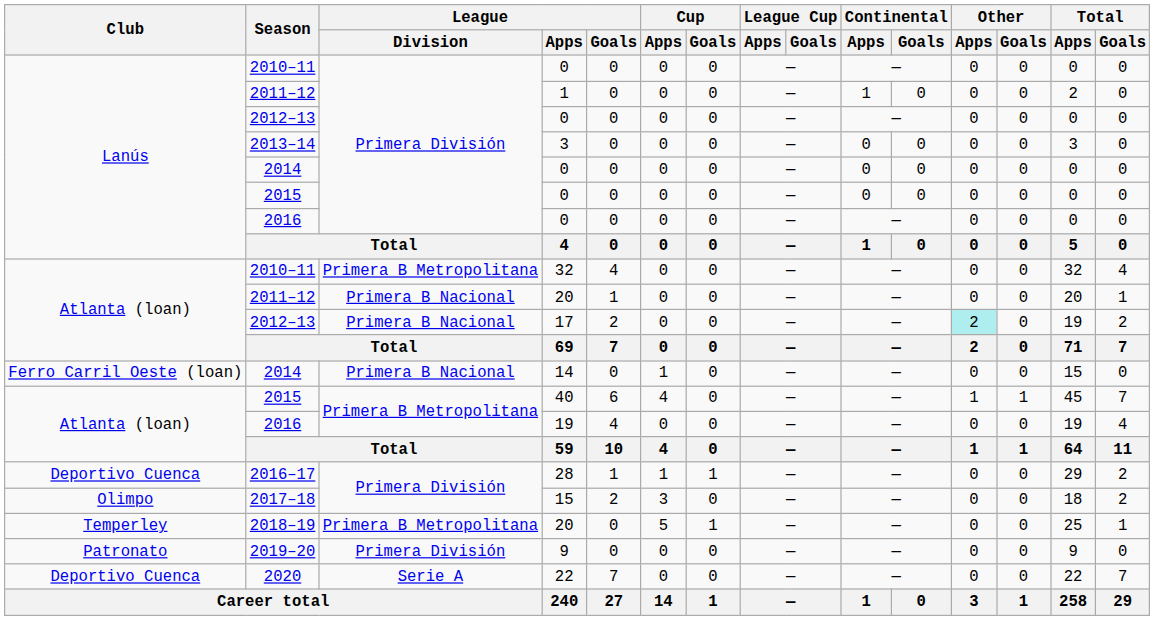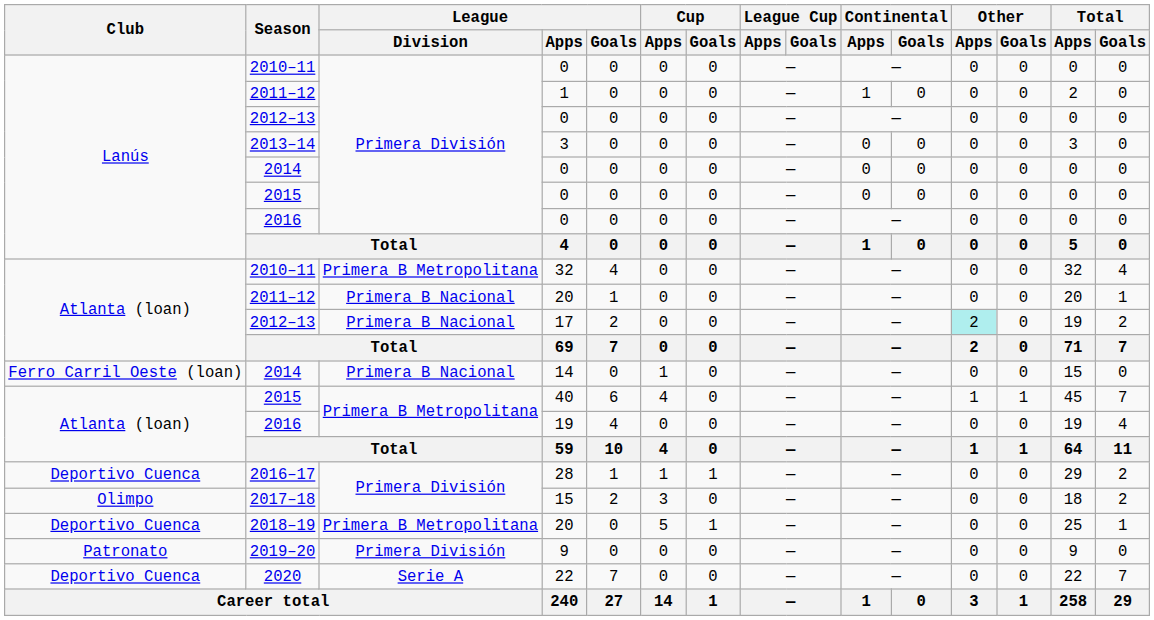2018–19 / 20 | Club: Temperley -> Deportivo Cuenca
